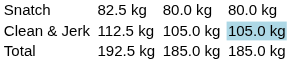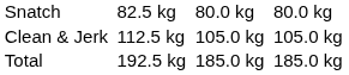Clean & Jerk | column 4: lightblue background -> no background
